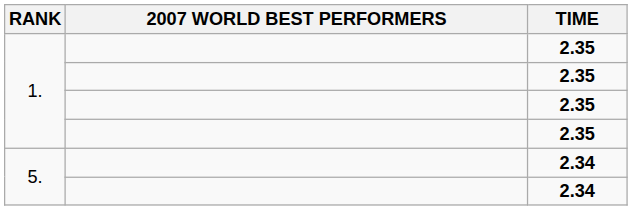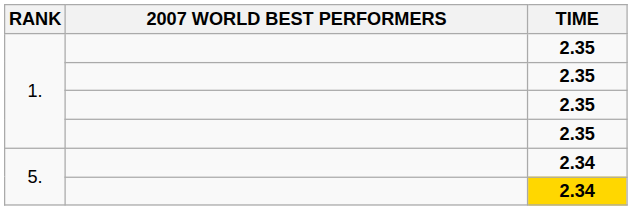row 7 | TIME: no background -> gold background
